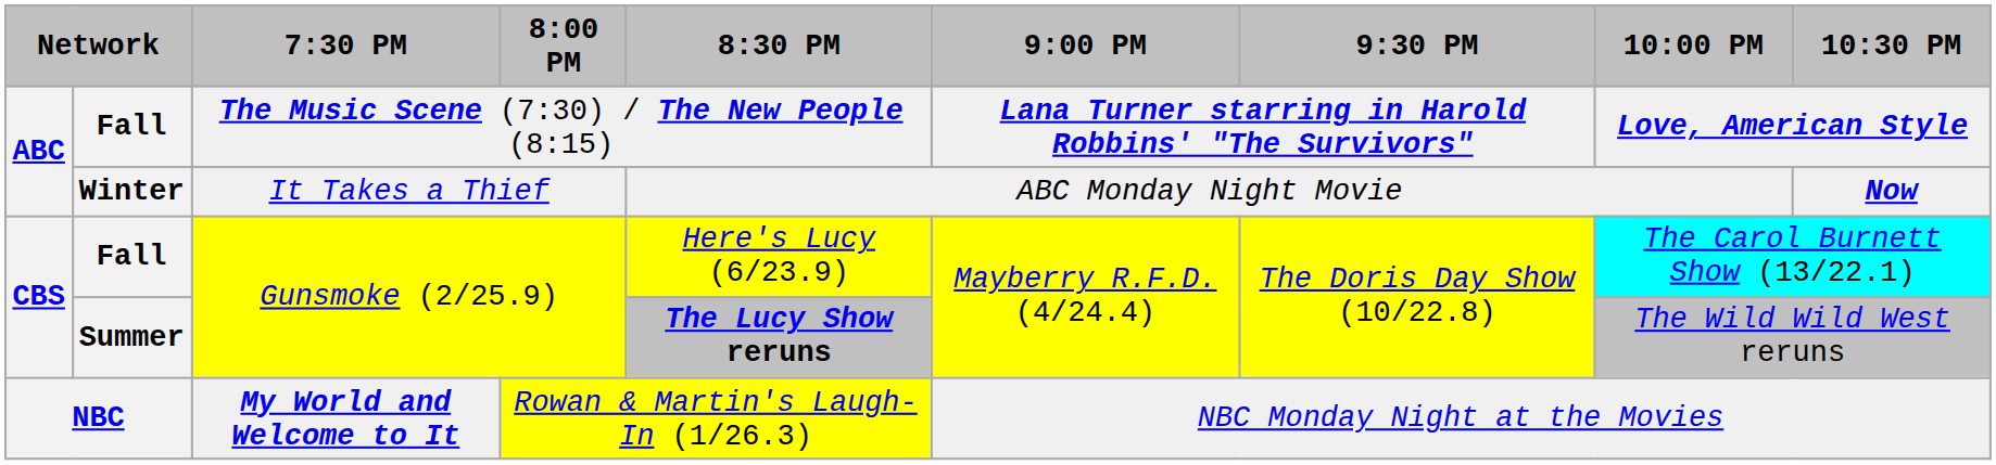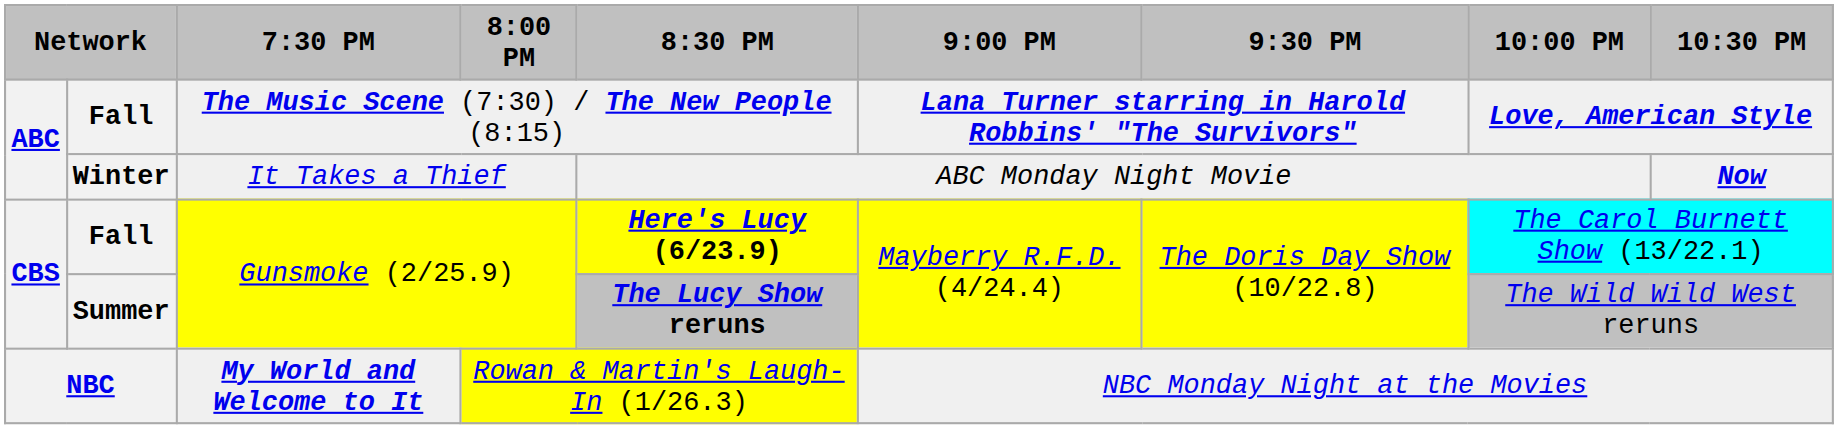Fall / Gunsmoke (2/25.9) | 8:30 PM: normal -> bold
